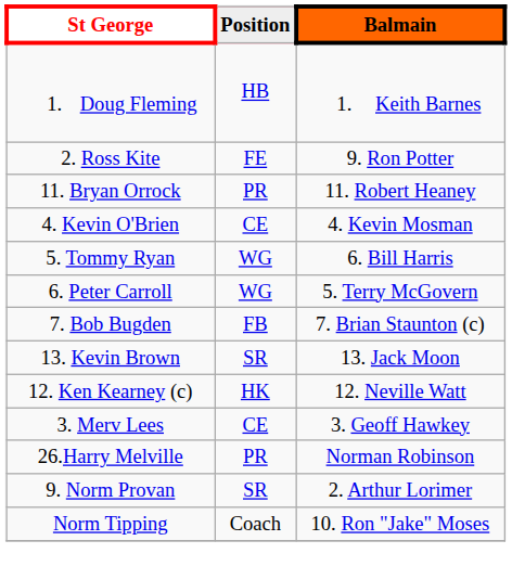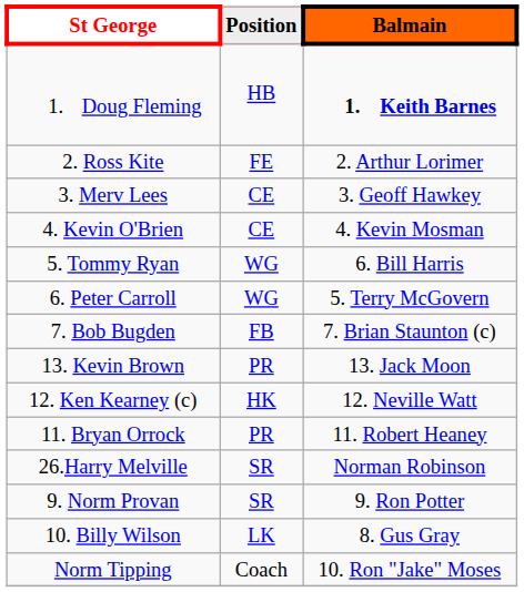Doug Fleming | Balmain: normal -> bold
2. Ross Kite | Balmain: 9. Ron Potter -> 2. Arthur Lorimer
rows swapped: 3. Merv Lees <-> 11. Bryan Orrock
13. Kevin Brown | Position: SR -> PR
26.Harry Melville | Position: PR -> SR
9. Norm Provan | Balmain: 2. Arthur Lorimer -> 9. Ron Potter
+ row: 10. Billy Wilson | LK | 8. Gus Gray
